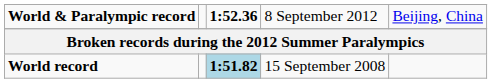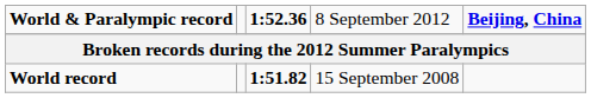World & Paralympic record | column 5: normal -> bold
World record | column 3: lightblue background -> no background
